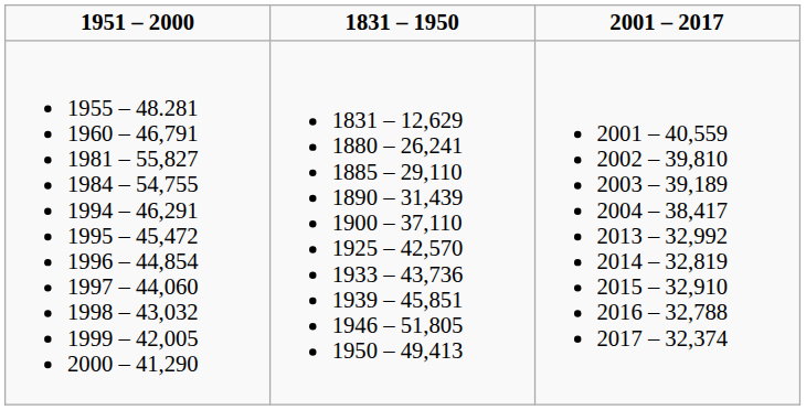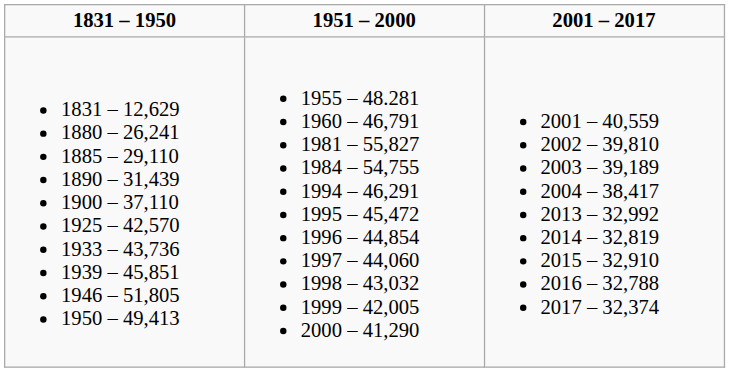columns swapped: 1831 – 1950 <-> 1951 – 2000
